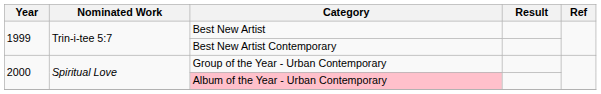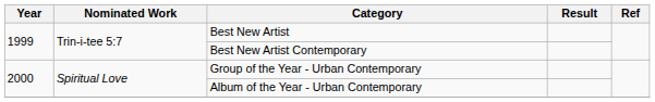Album of the Year - Urban Contemporary | Category: pink background -> no background
